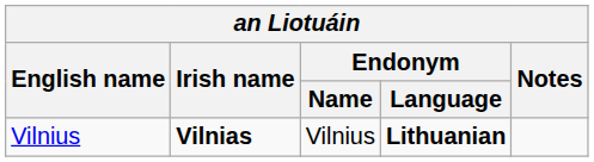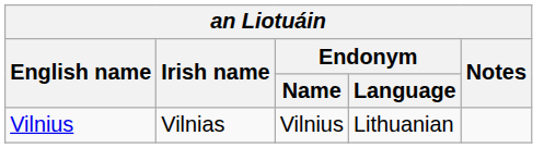row 4 | Irish name: bold -> normal
row 4 | Endonym / Language: bold -> normal
